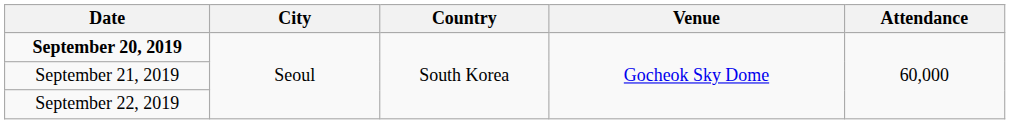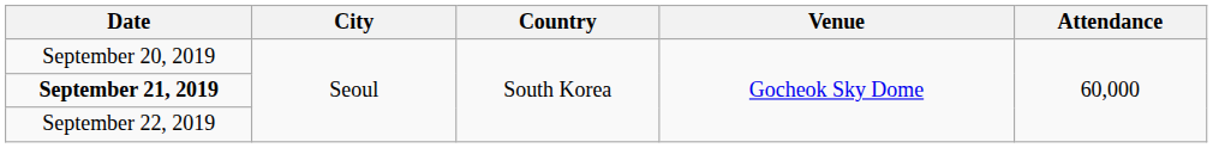September 20, 2019 | Date: bold -> normal
September 21, 2019 | Date: normal -> bold
